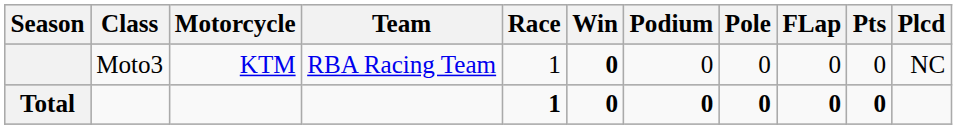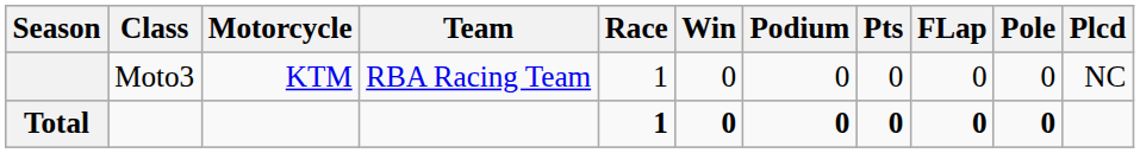columns swapped: Pole <-> Pts
row 2 | Win: bold -> normal
